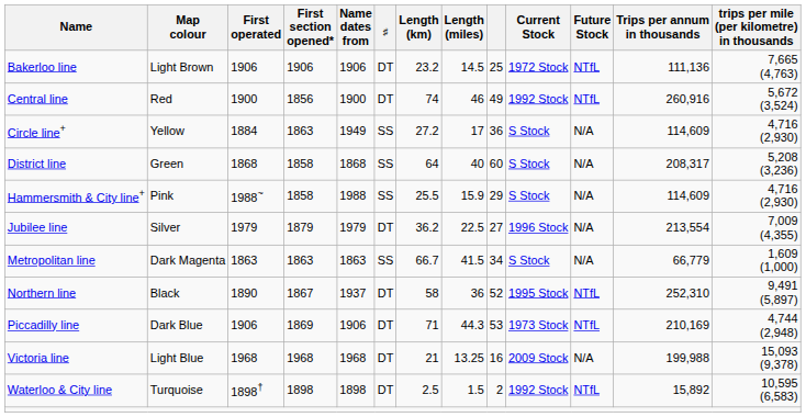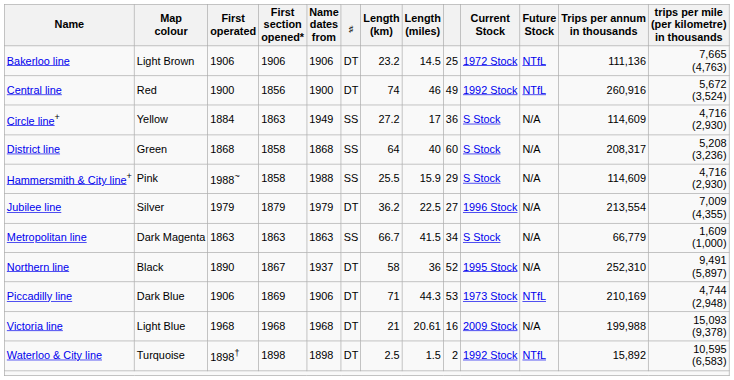Northern line | Future Stock: NTfL -> N/A
Victoria line | Length (miles): 13.25 -> 20.61
